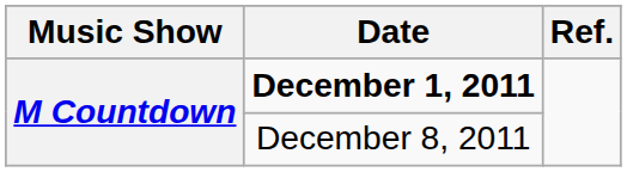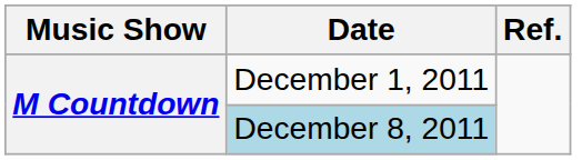December 1, 2011 | Date: bold -> normal
December 8, 2011 | Date: no background -> lightblue background
